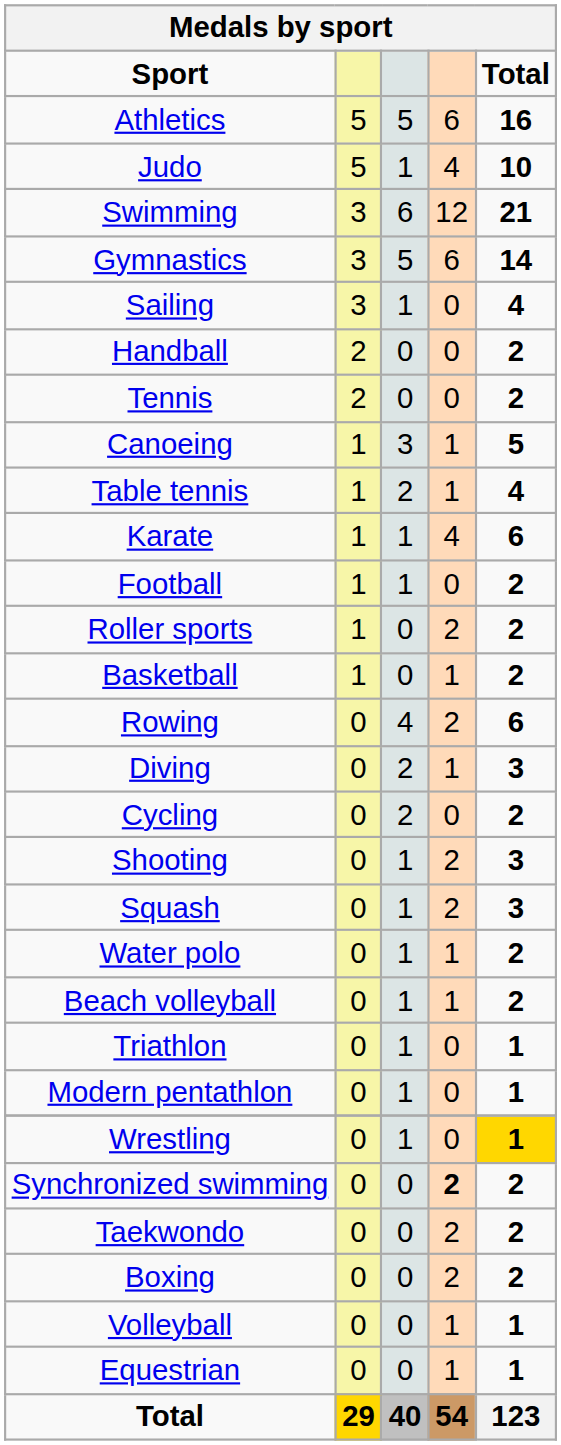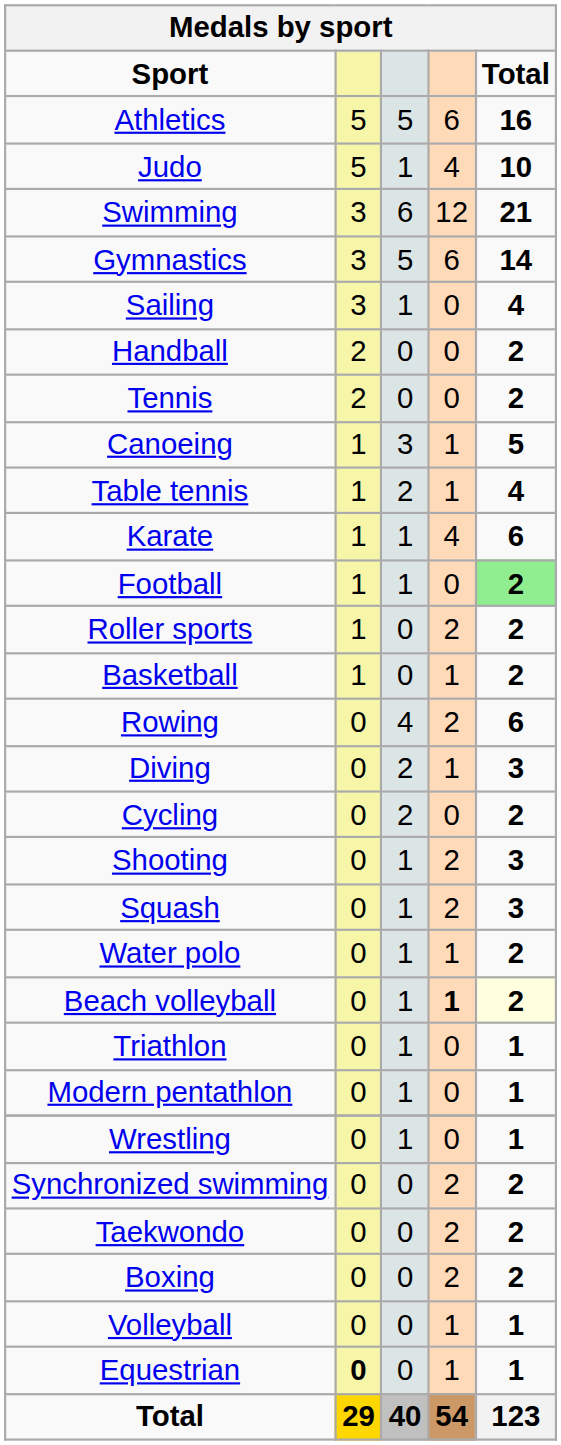Football | Total: no background -> lightgreen background
Beach volleyball | column 4: normal -> bold
Beach volleyball | Total: no background -> lightyellow background
Wrestling | Total: gold background -> no background
Synchronized swimming | column 4: bold -> normal
Equestrian | column 2: normal -> bold
